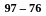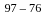row 1 | column 1: bold -> normal
